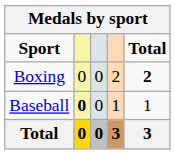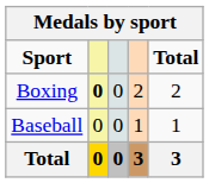Boxing | column 2: normal -> bold
Boxing | Total: bold -> normal
Baseball | column 2: bold -> normal
